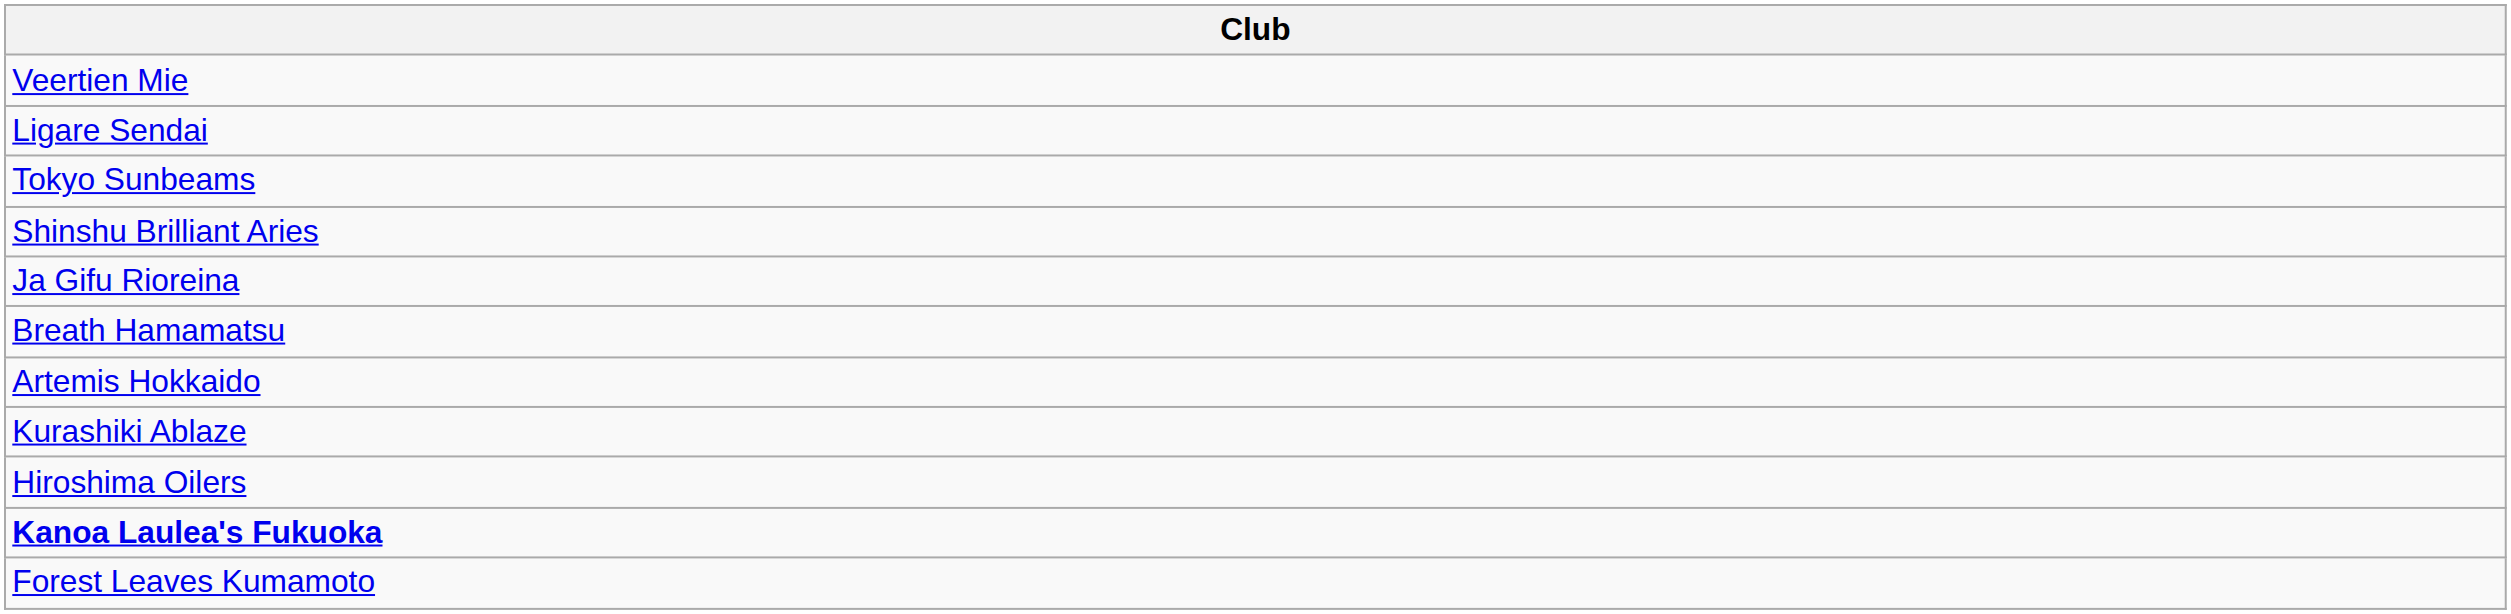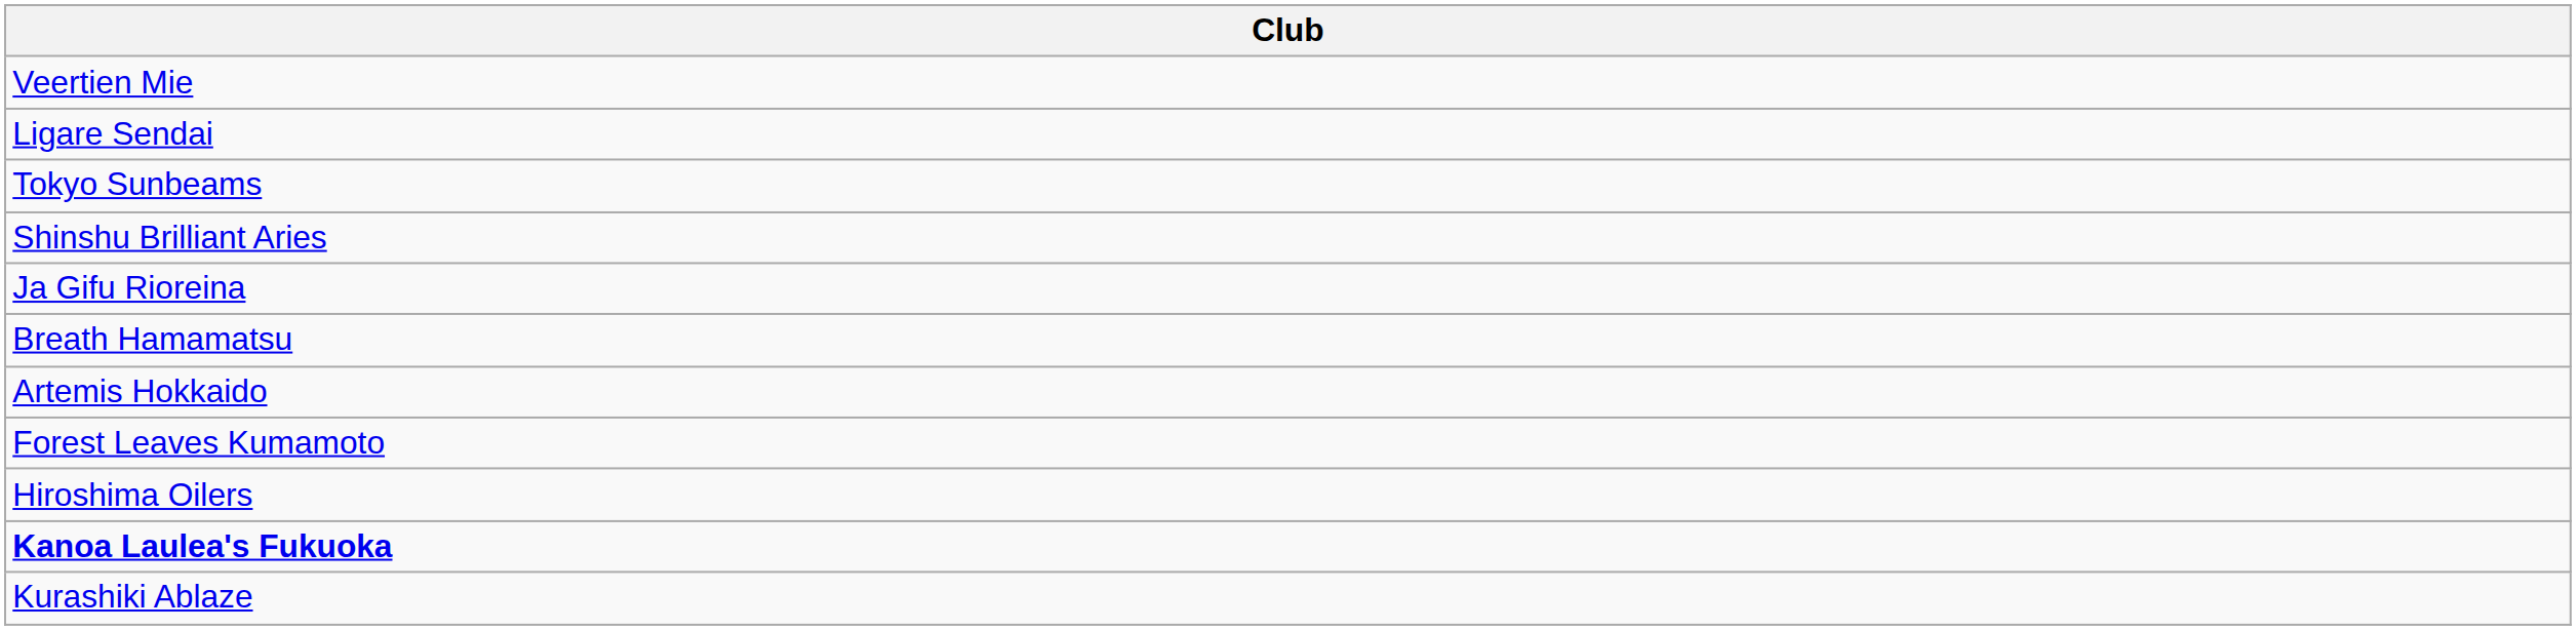row 9 | column 1: Kurashiki Ablaze -> Forest Leaves Kumamoto
row 12 | column 1: Forest Leaves Kumamoto -> Kurashiki Ablaze
